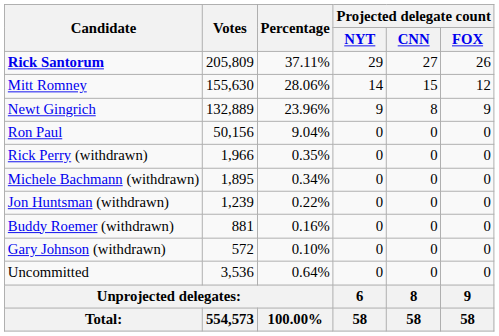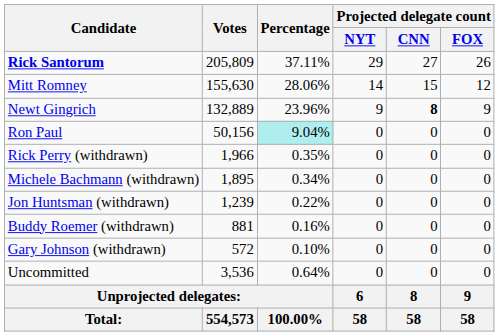Newt Gingrich | Projected delegate count / CNN: normal -> bold
Ron Paul | Percentage: no background -> paleturquoise background
